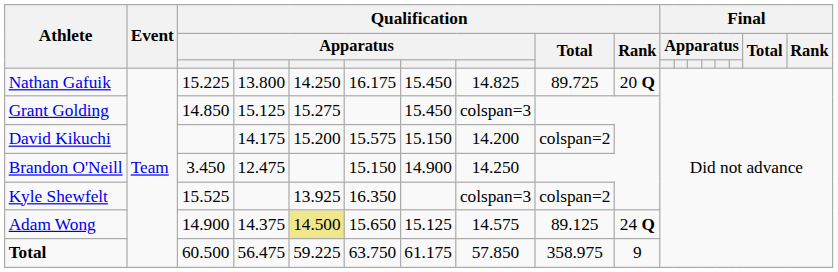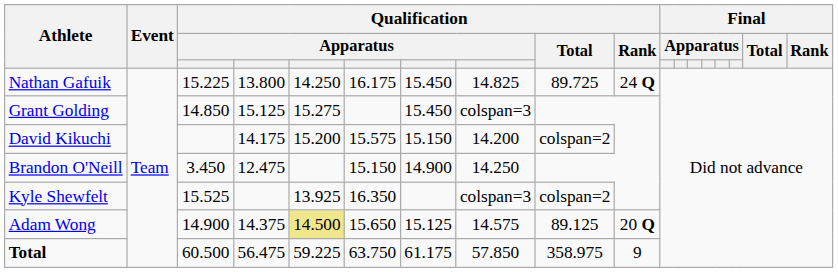Nathan Gafuik | Qualification / Rank: 20 Q -> 24 Q
Adam Wong | Qualification / Rank: 24 Q -> 20 Q
